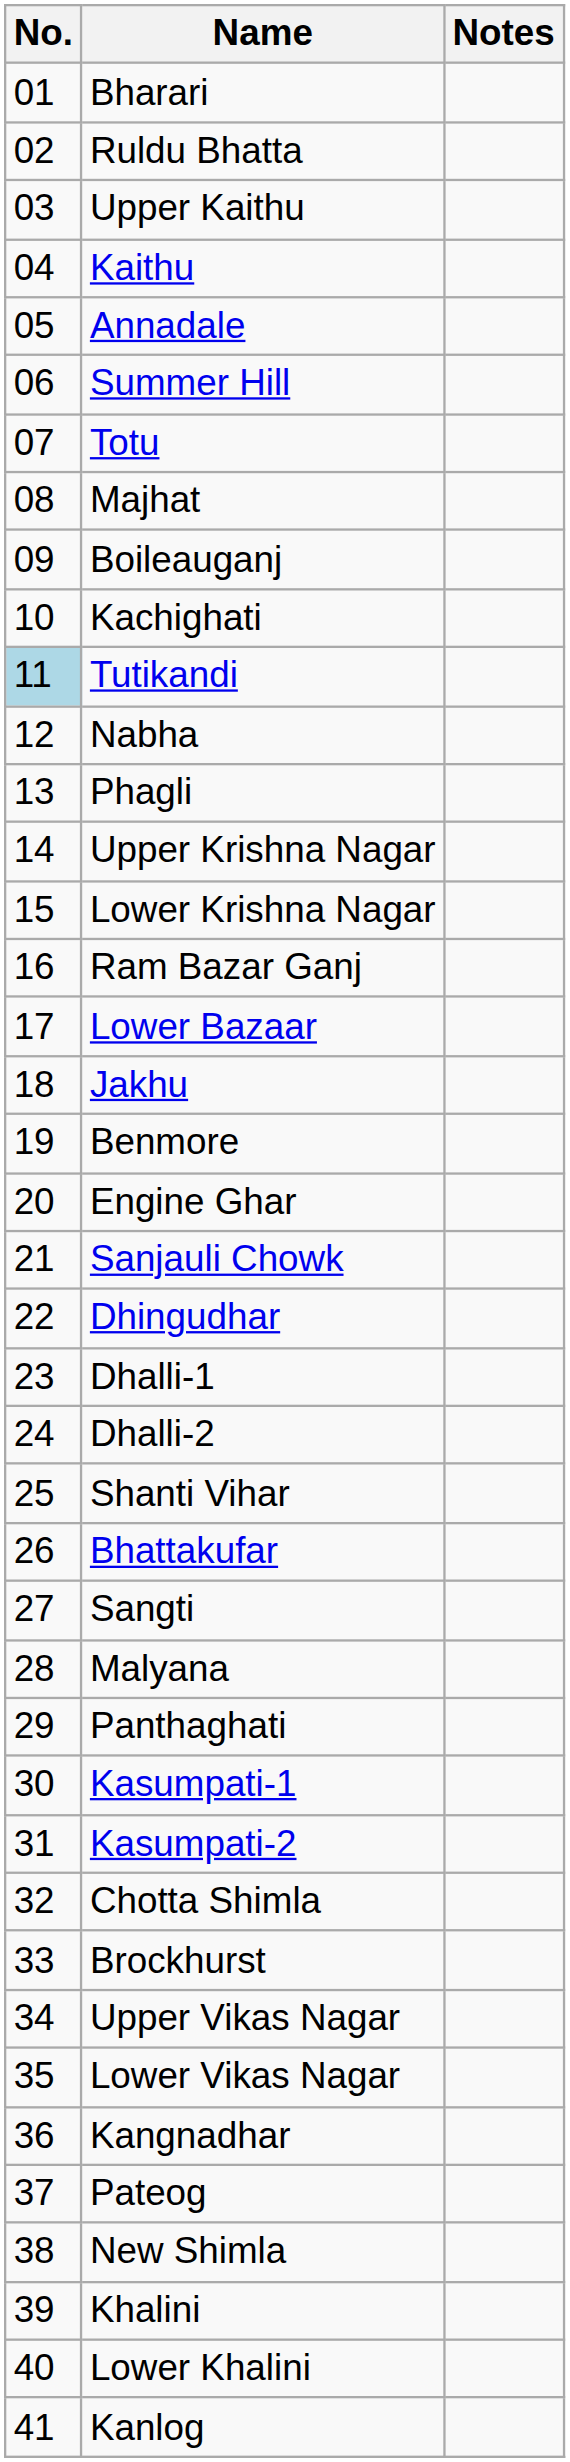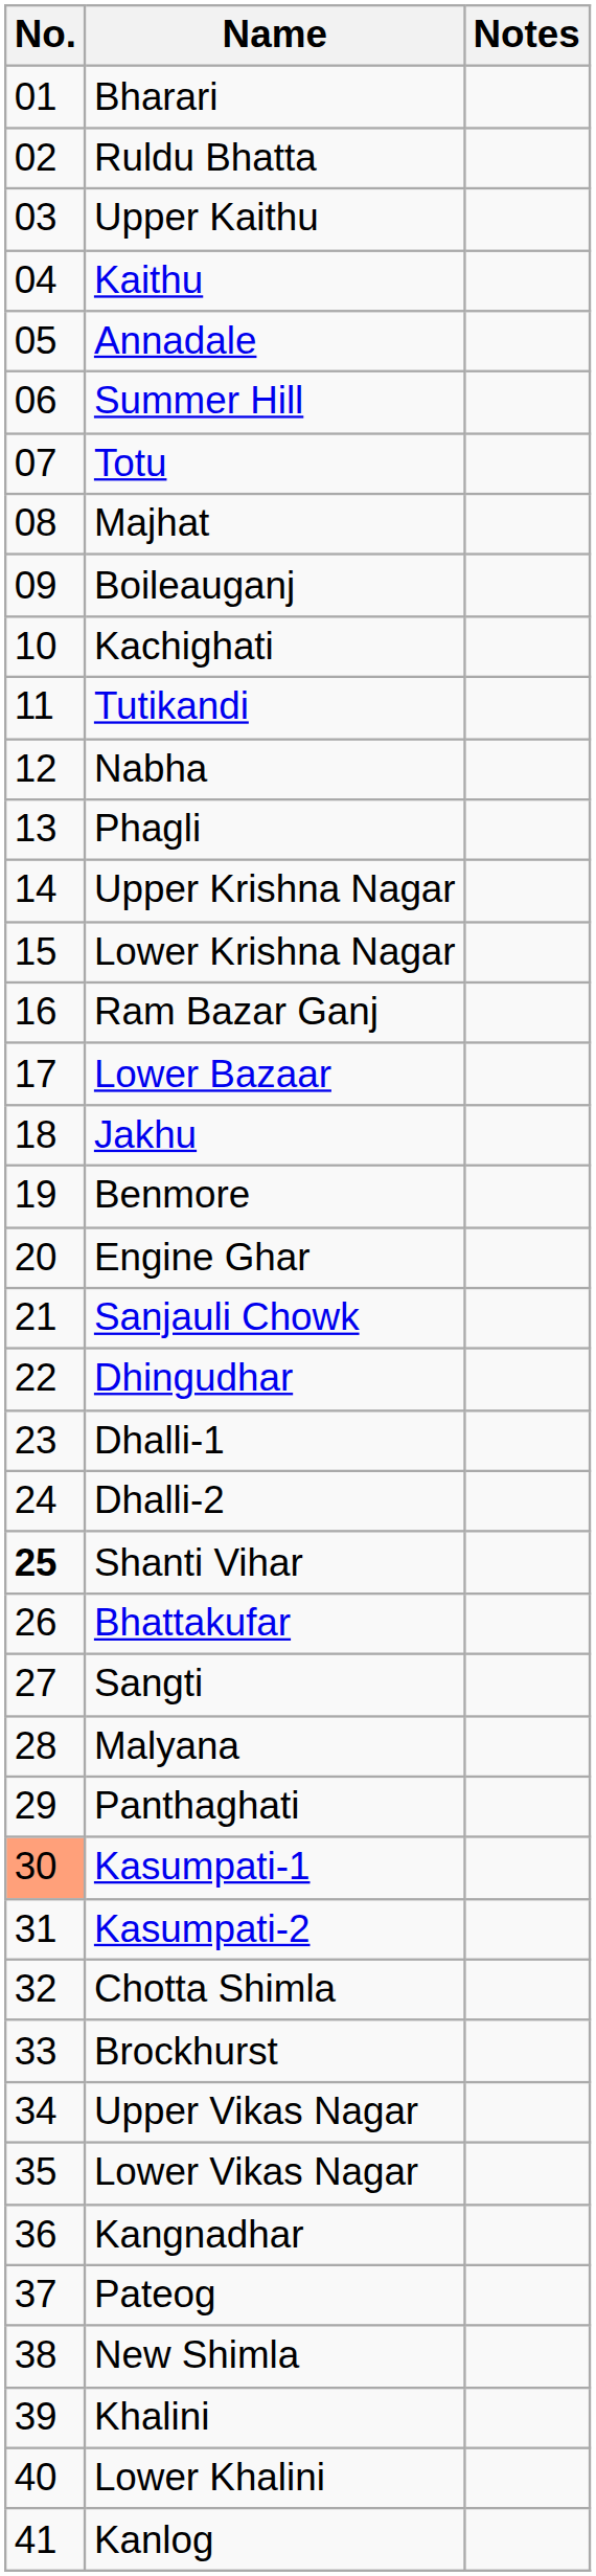Tutikandi | No.: lightblue background -> no background
Shanti Vihar | No.: normal -> bold
Kasumpati-1 | No.: no background -> lightsalmon background
